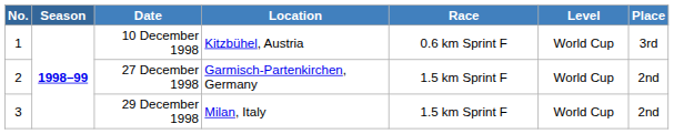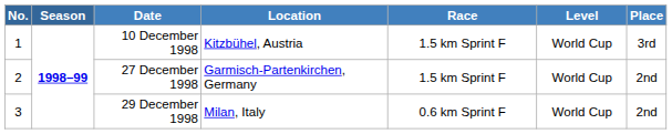10 December 1998 | Race: 0.6 km Sprint F -> 1.5 km Sprint F
29 December 1998 | Race: 1.5 km Sprint F -> 0.6 km Sprint F
